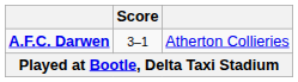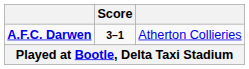A.F.C. Darwen | Score: normal -> bold
